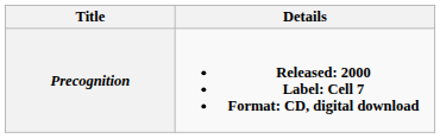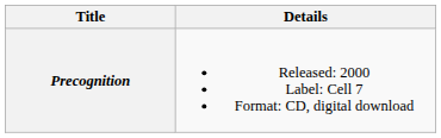Precognition | Details: bold -> normal
